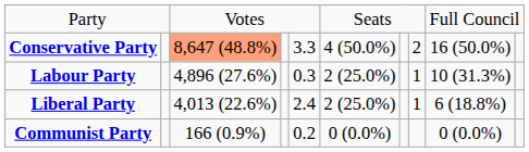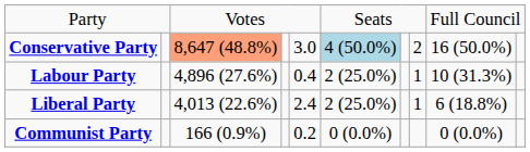Conservative Party | column 5: 3.3 -> 3.0
Conservative Party | column 6: no background -> lightblue background
Labour Party | column 5: 0.3 -> 0.4
